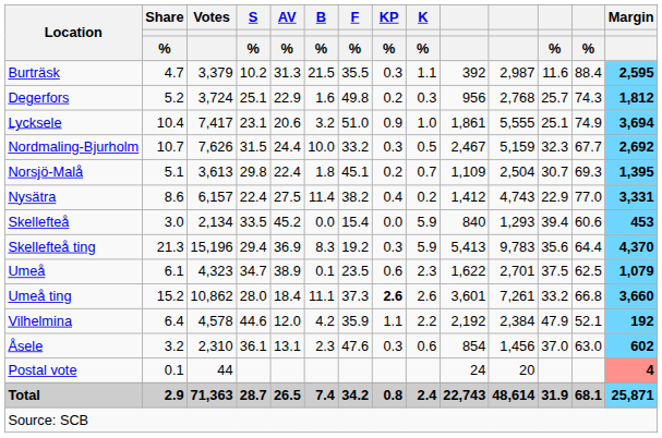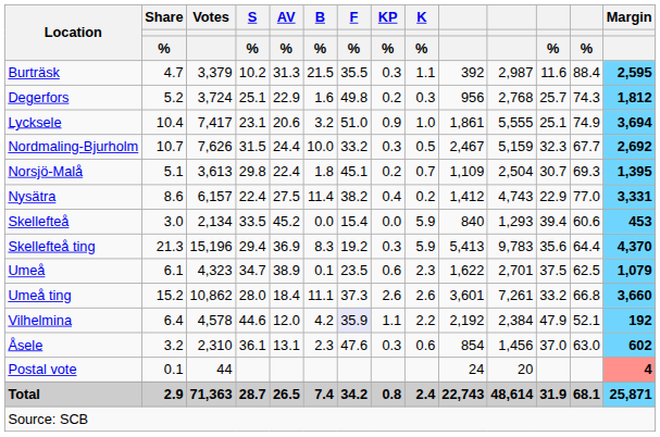Umeå ting | KP / %: bold -> normal
Vilhelmina | F / %: no background -> lavender background
